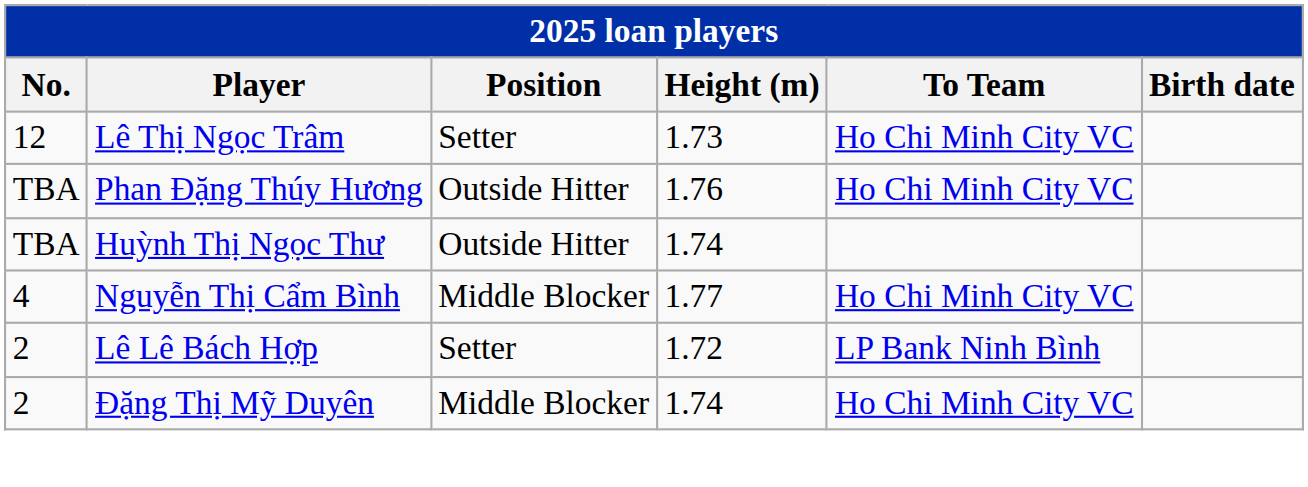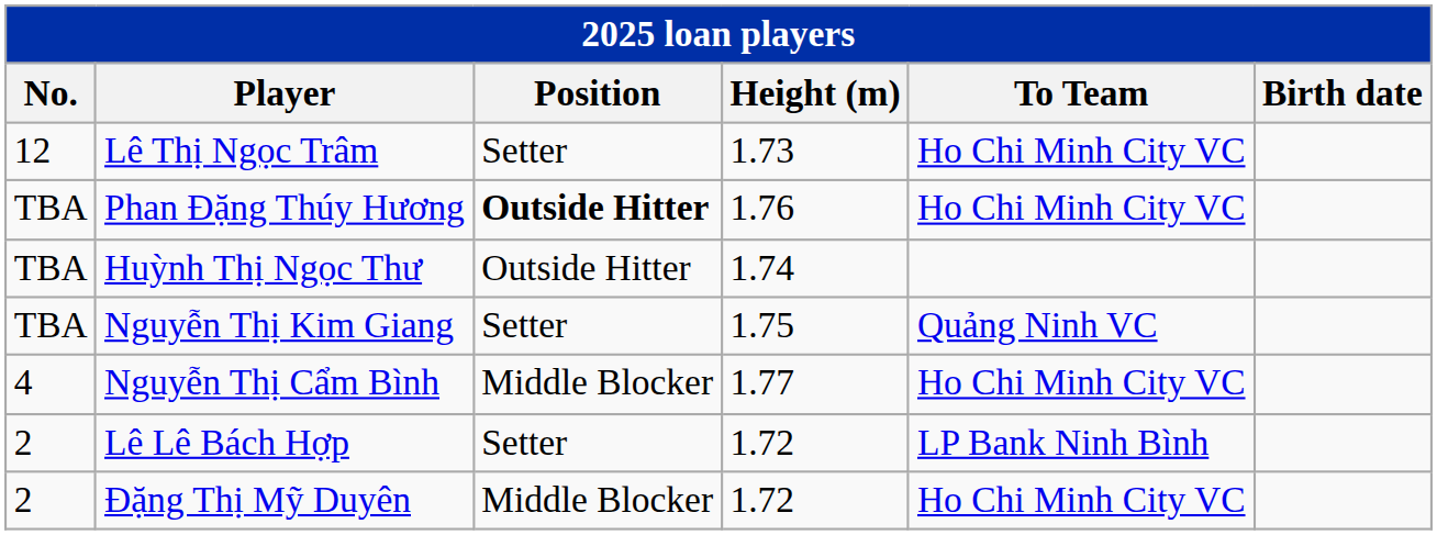Phan Đặng Thúy Hương | Position: normal -> bold
+ row: TBA | Nguyễn Thị Kim Giang | Setter | 1.75 | Quảng Ninh VC
Đặng Thị Mỹ Duyên | Height (m): 1.74 -> 1.72
